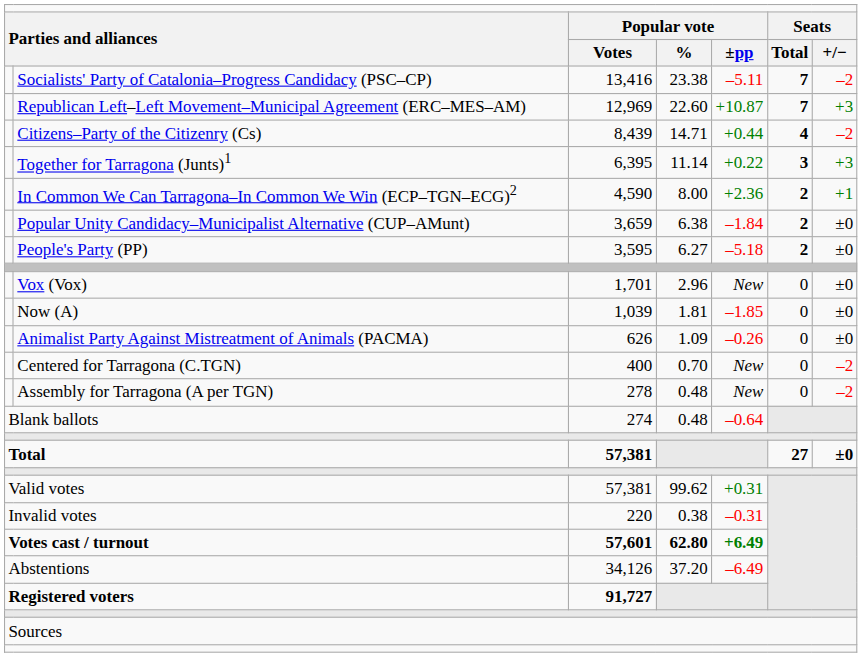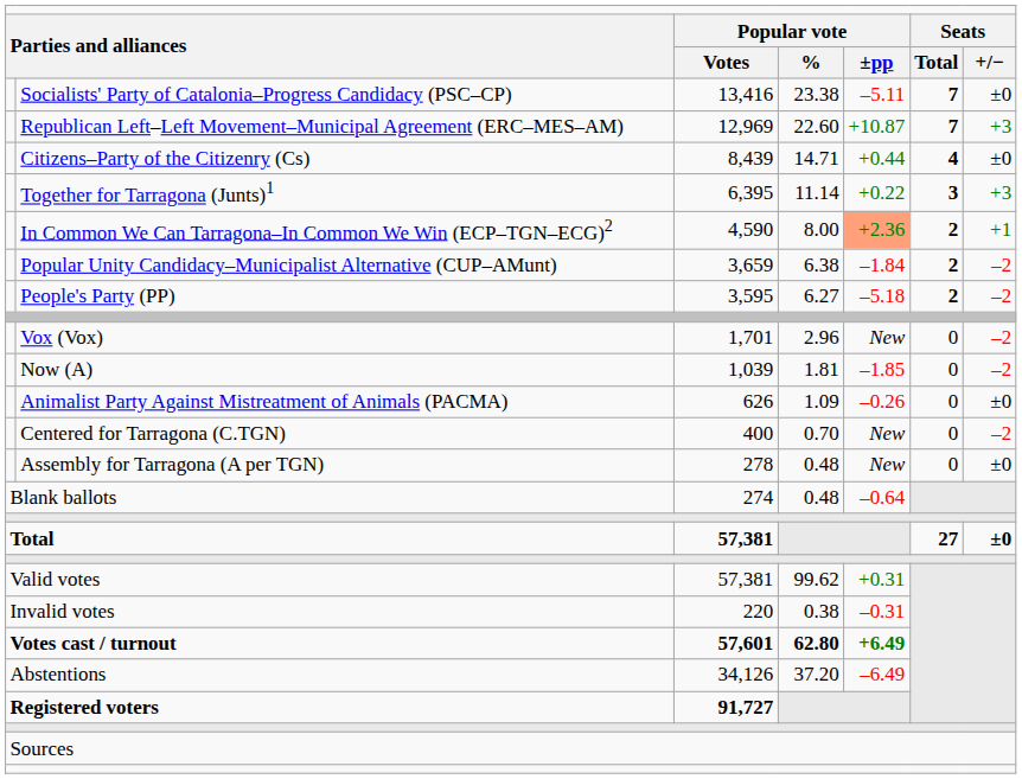Socialists' Party of Catalonia–Progress Candidacy (PSC–CP) | column 7: –2 -> ±0
Citizens–Party of the Citizenry (Cs) | column 7: –2 -> ±0
In Common We Can Tarragona–In Common We Win (ECP–TGN–ECG)2 | column 5: no background -> lightsalmon background
Popular Unity Candidacy–Municipalist Alternative (CUP–AMunt) | column 7: ±0 -> –2
People's Party (PP) | column 7: ±0 -> –2
Vox (Vox) | column 7: ±0 -> –2
Now (A) | column 7: ±0 -> –2
Assembly for Tarragona (A per TGN) | column 7: –2 -> ±0
